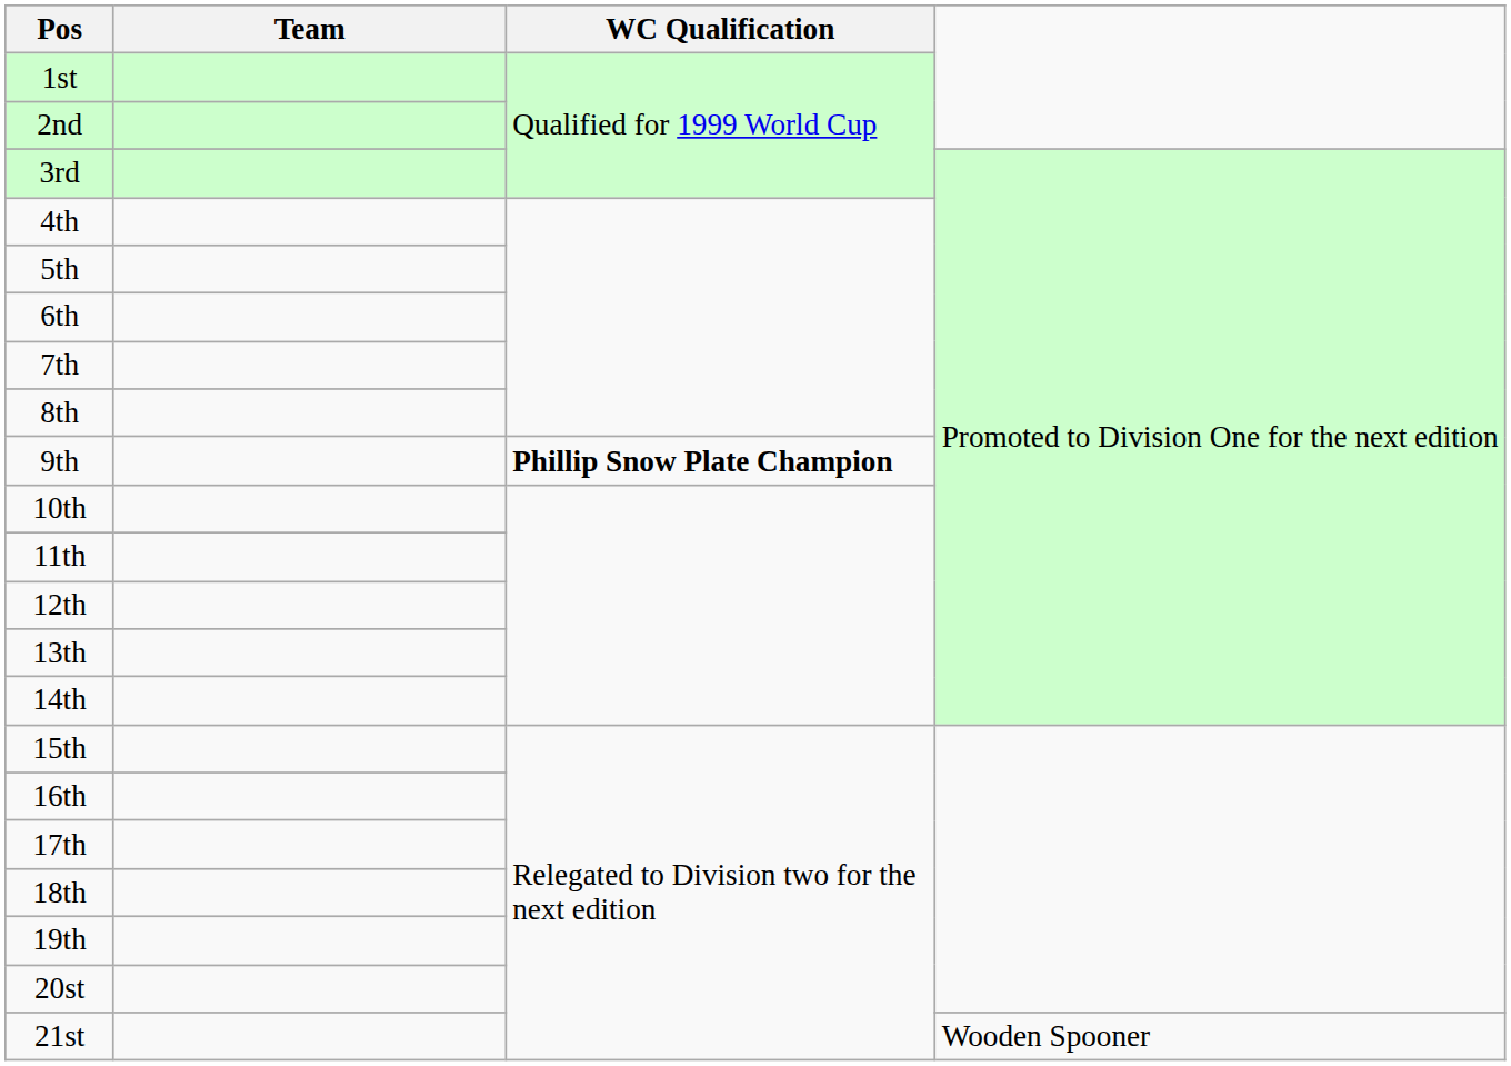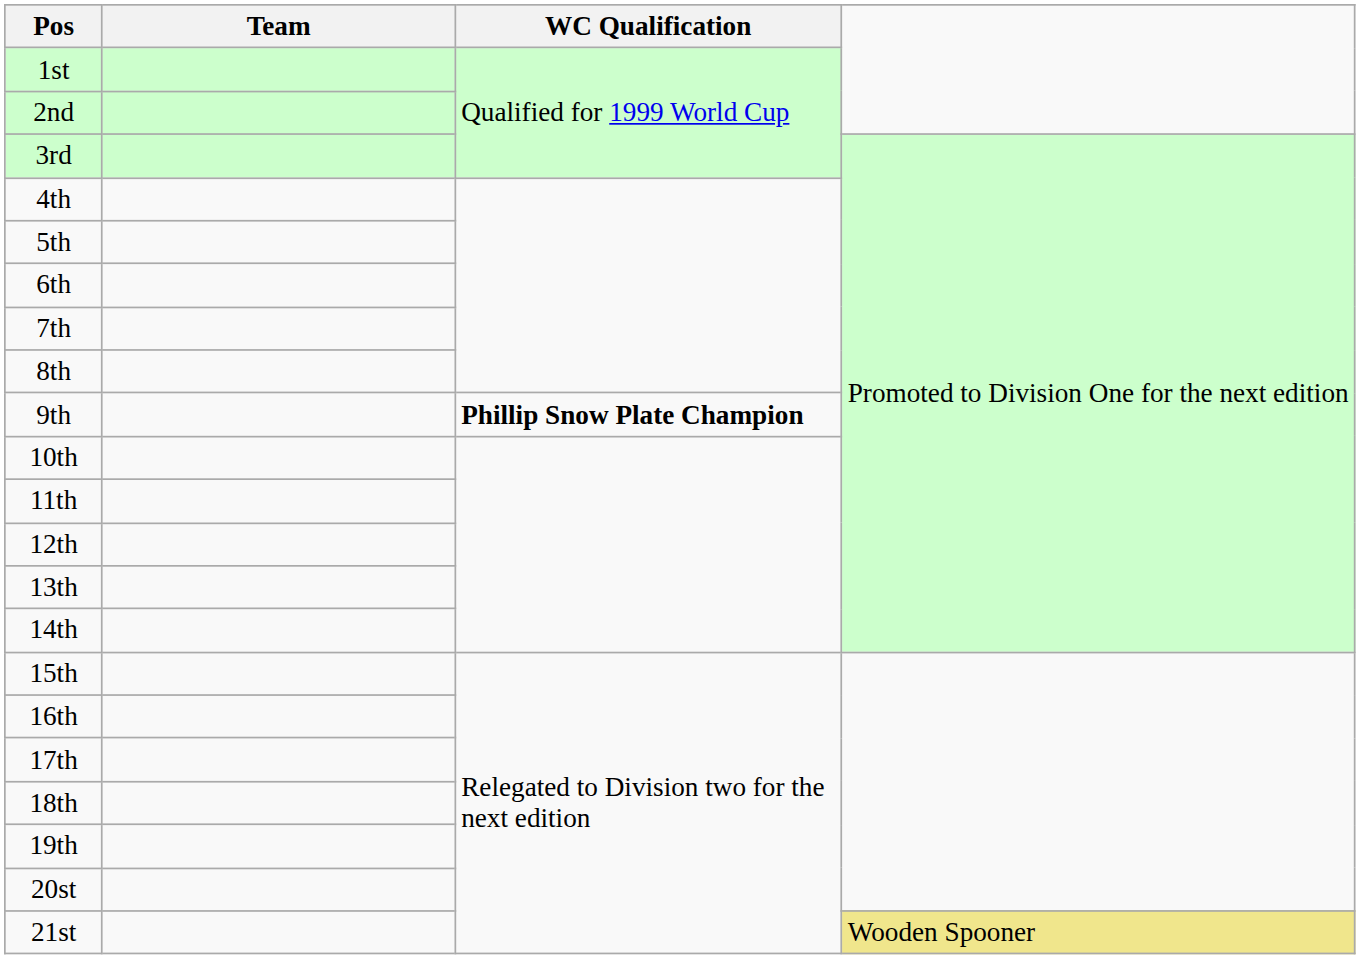21st | column 4: no background -> khaki background
